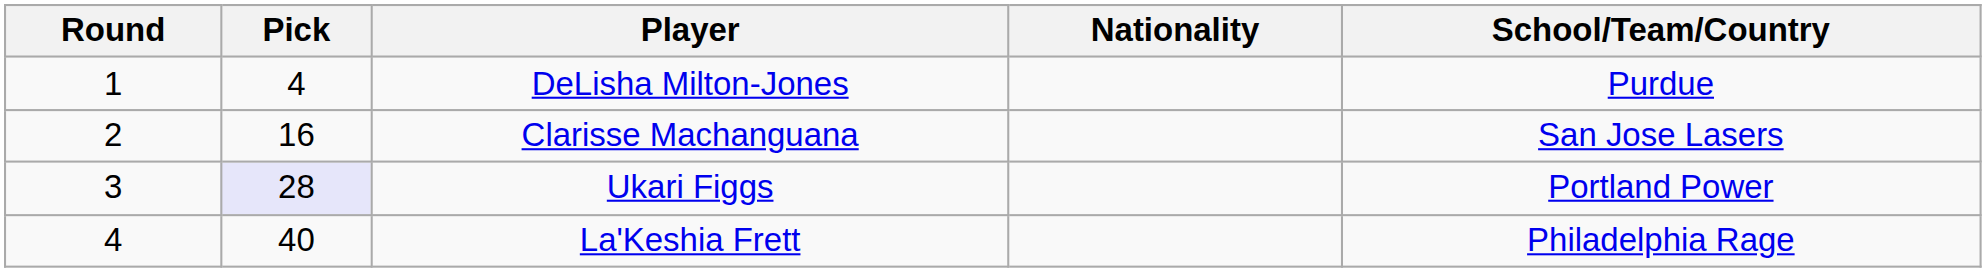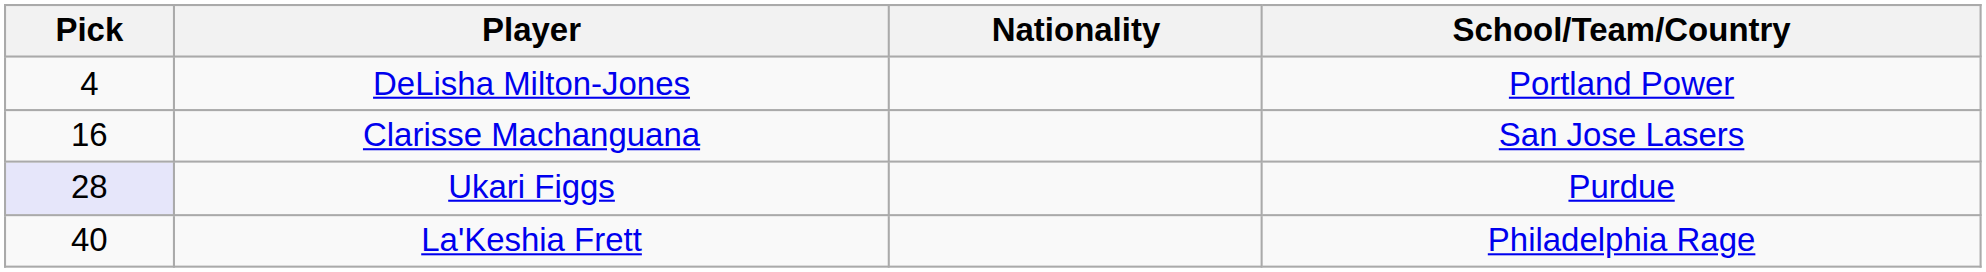- column: Round | 1 | 2 | 3 | 4
DeLisha Milton-Jones | School/Team/Country: Purdue -> Portland Power
Ukari Figgs | School/Team/Country: Portland Power -> Purdue
